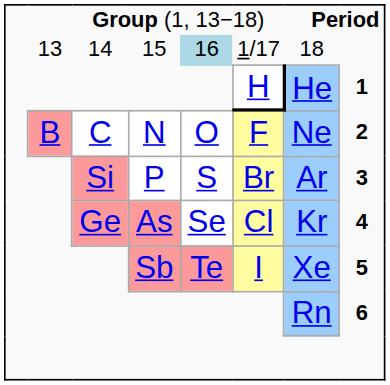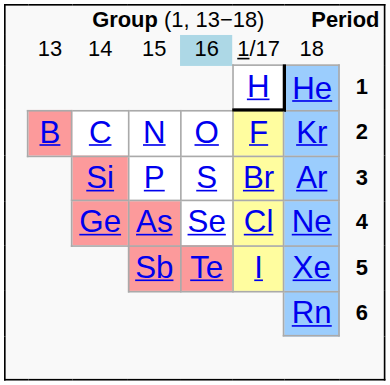N | column 7: Ne -> Kr
As | column 7: Kr -> Ne
